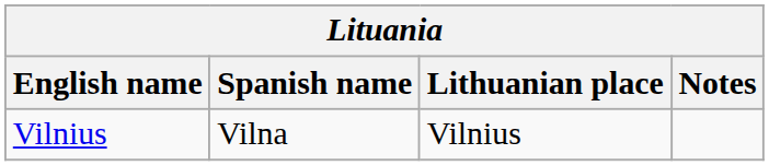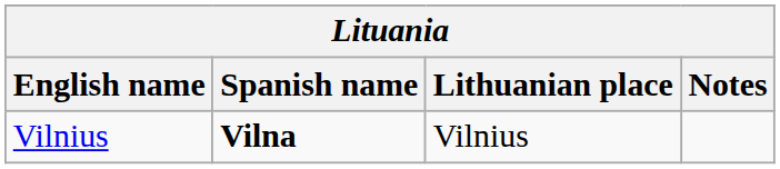row 3 | Spanish name: normal -> bold
